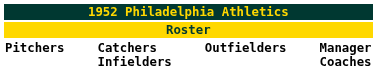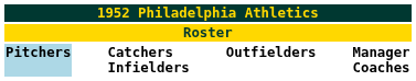Pitchers | column 1: no background -> lightblue background
